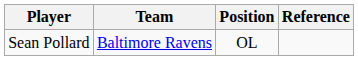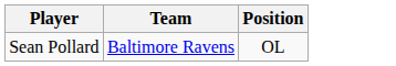- column: Reference
